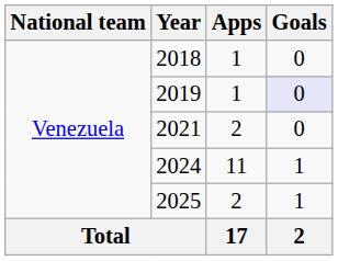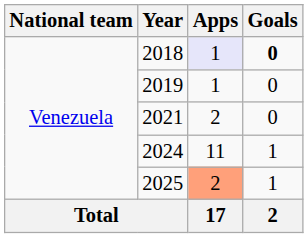2018 | Apps: no background -> lavender background
2018 | Goals: normal -> bold
2019 | Goals: lavender background -> no background
2025 | Apps: no background -> lightsalmon background
